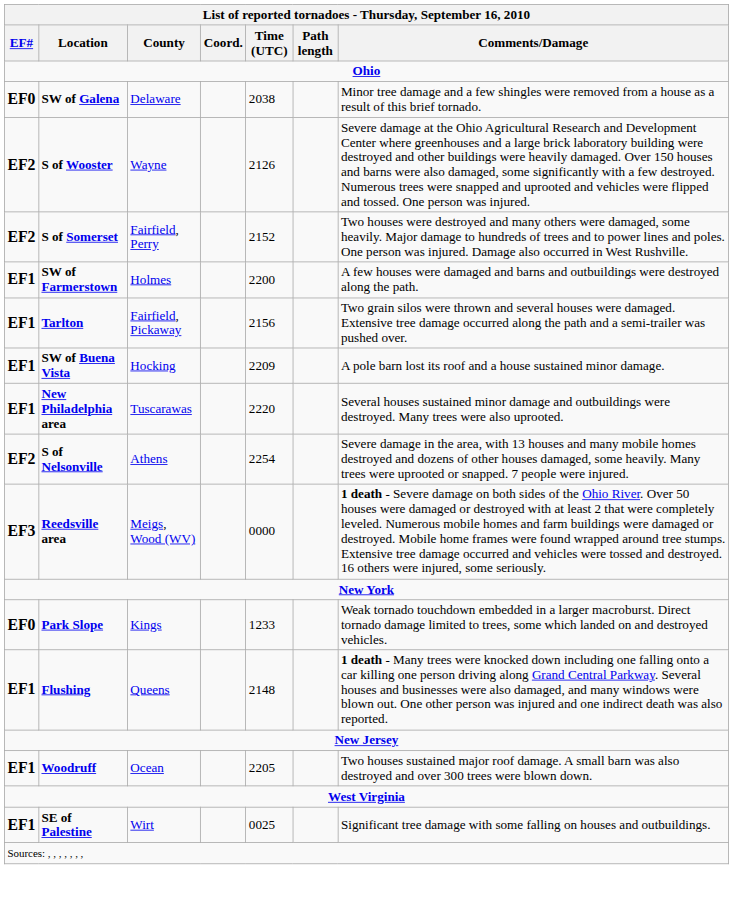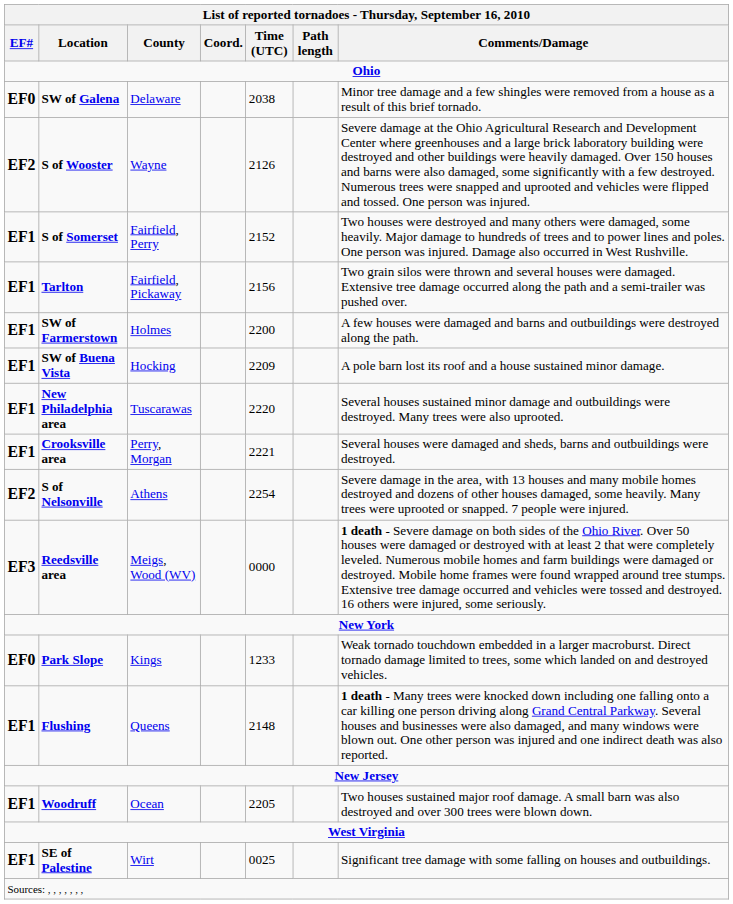S of Somerset | EF#: EF2 -> EF1
rows swapped: Tarlton <-> SW of Farmerstown
+ row: EF1 | Crooksville area | Perry, Morgan | 2221 | Several houses were damaged and sheds, barns and outbuildings were destroyed.
